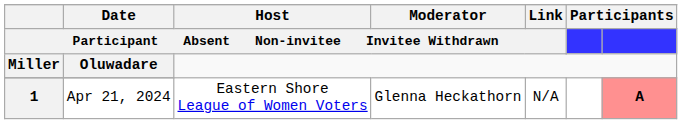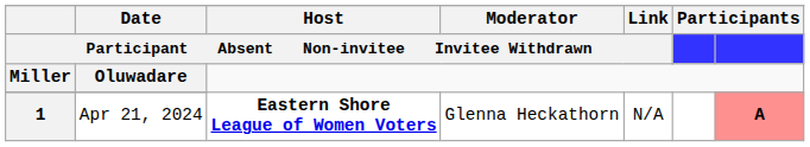1 | Host / Participant Absent Non-invitee Invitee Withdrawn: normal -> bold
